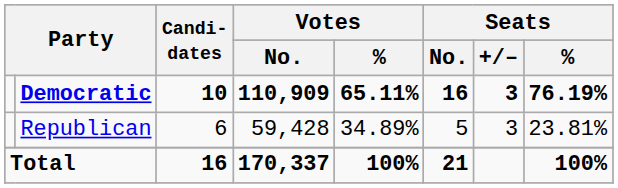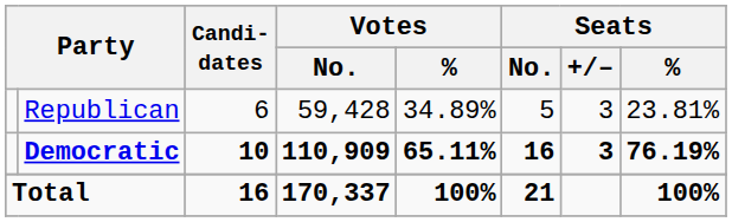rows swapped: Democratic <-> Republican
